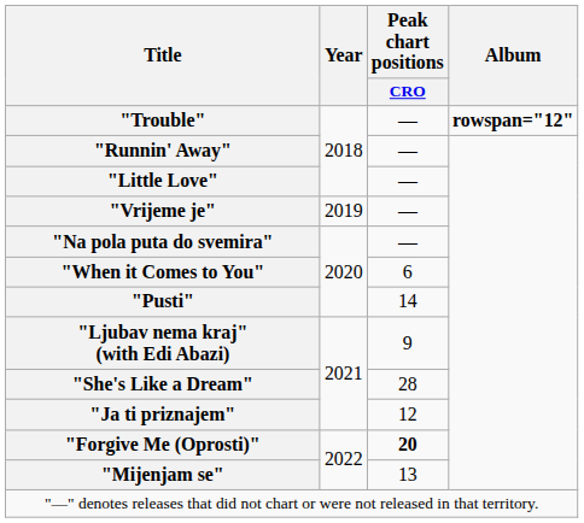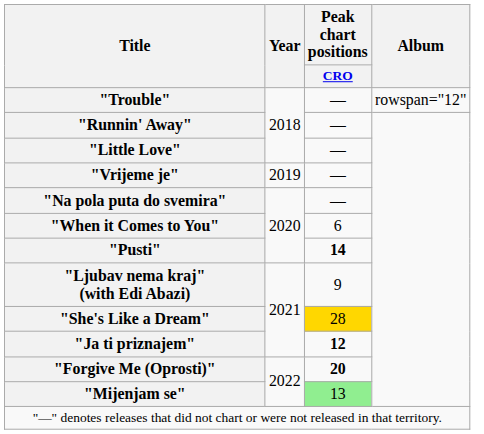"Trouble" | Album: bold -> normal
"Pusti" | Peak chart positions / CRO: normal -> bold
"She's Like a Dream" | Peak chart positions / CRO: no background -> gold background
"Ja ti priznajem" | Peak chart positions / CRO: normal -> bold
"Mijenjam se" | Peak chart positions / CRO: no background -> lightgreen background
